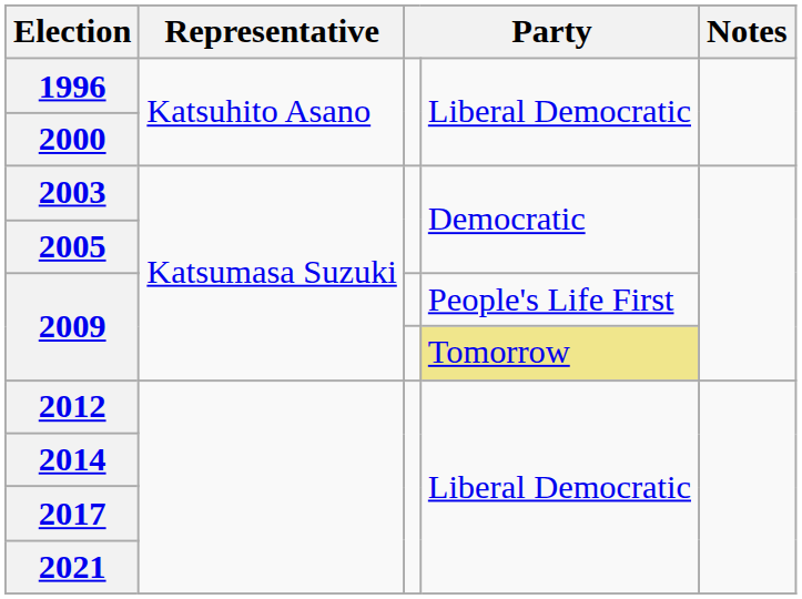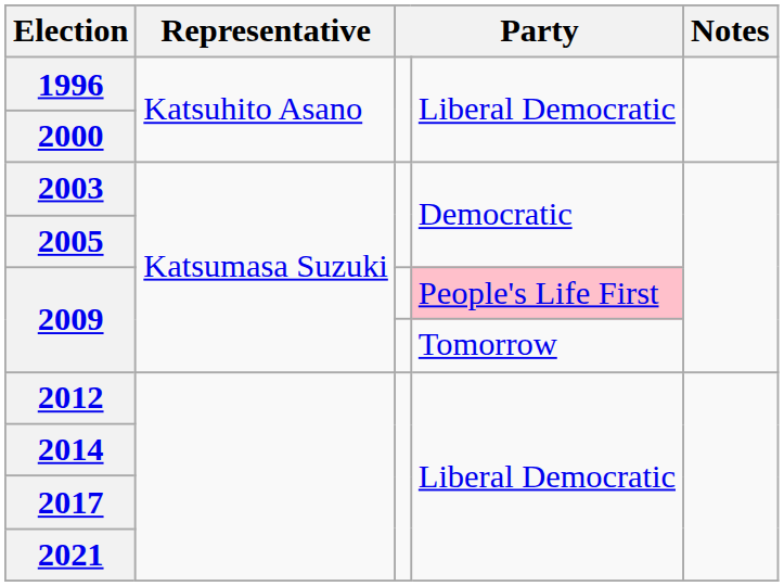2009 / People's Life First | column 4: no background -> pink background
2009 / Tomorrow | column 4: khaki background -> no background
